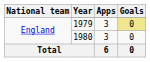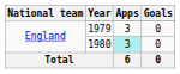1979 | Goals: khaki background -> no background
1980 | Apps: no background -> paleturquoise background
